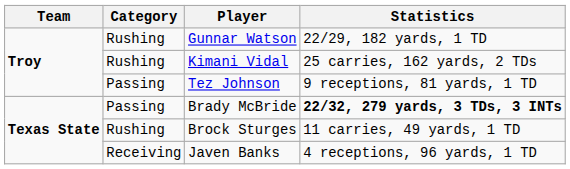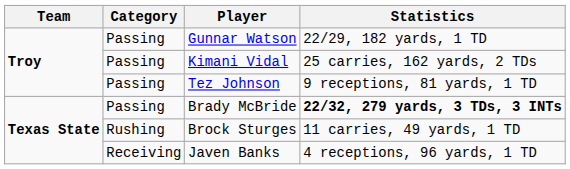Gunnar Watson | Category: Rushing -> Passing
Kimani Vidal | Category: Rushing -> Passing
